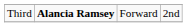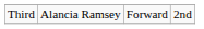Third | column 2: bold -> normal
